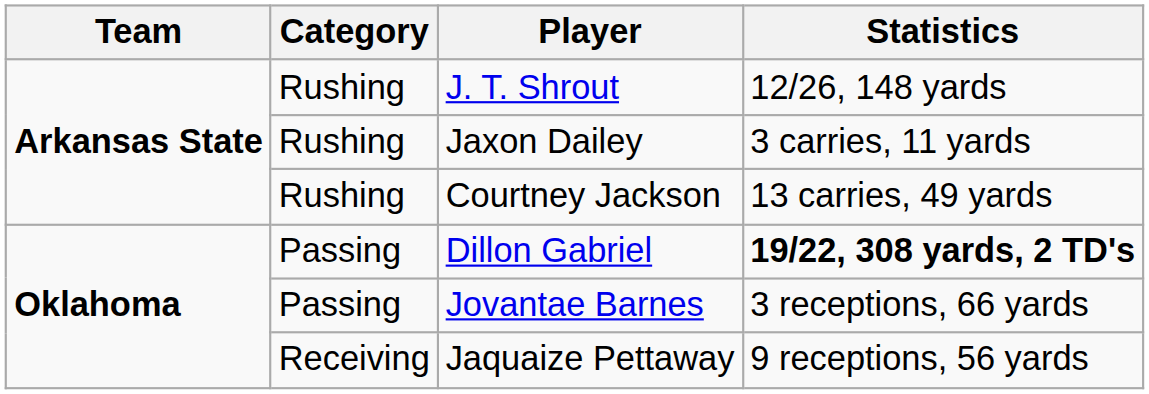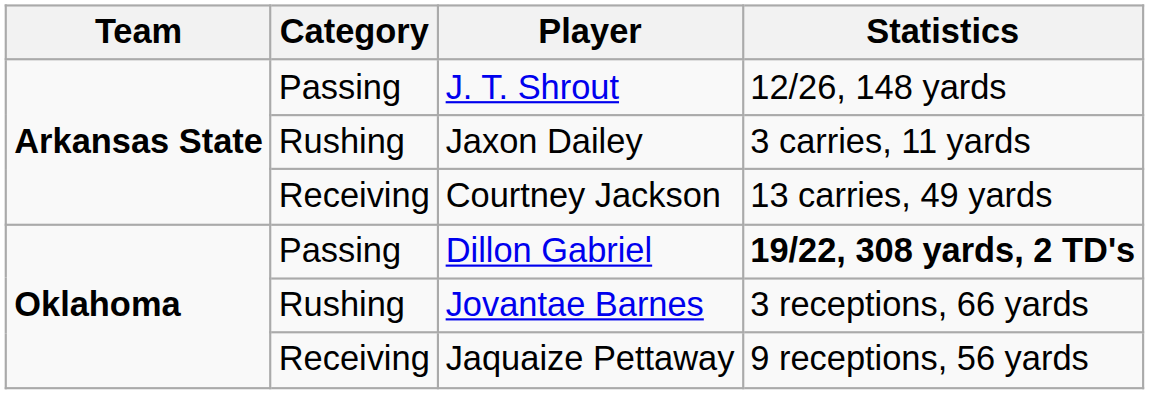J. T. Shrout | Category: Rushing -> Passing
Courtney Jackson | Category: Rushing -> Receiving
Jovantae Barnes | Category: Passing -> Rushing
